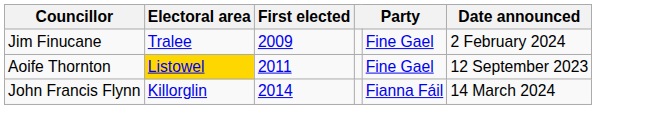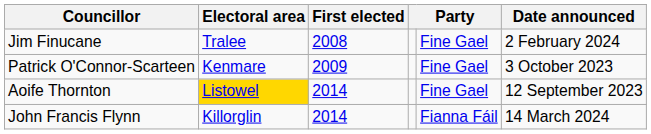Jim Finucane | First elected: 2009 -> 2008
+ row: Patrick O'Connor-Scarteen | Kenmare | 2009 | Fine Gael | 3 October 2023
Aoife Thornton | First elected: 2011 -> 2014
